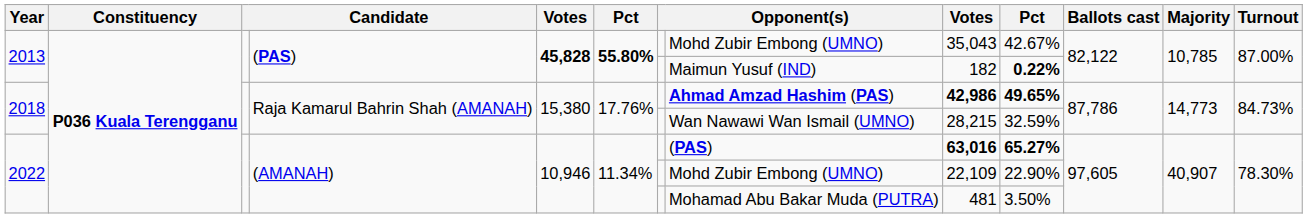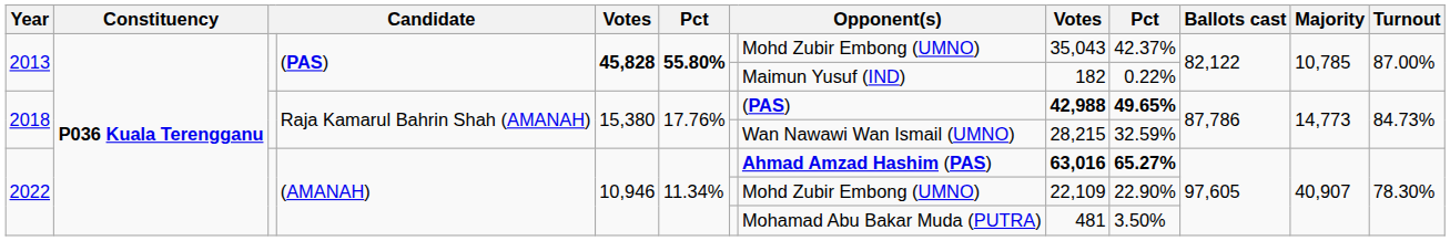row 2 | column 10: 42.67% -> 42.37%
row 3 | column 10: bold -> normal
row 4 | column 8: Ahmad Amzad Hashim (PAS) -> (PAS)
row 4 | column 9: 42,986 -> 42,988
row 6 | column 8: (PAS) -> Ahmad Amzad Hashim (PAS)
